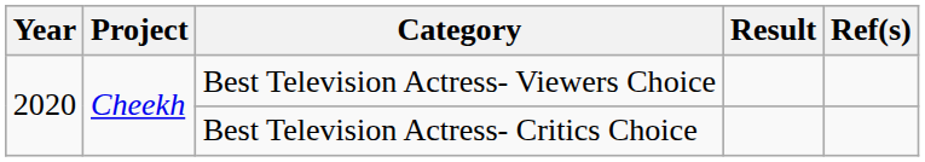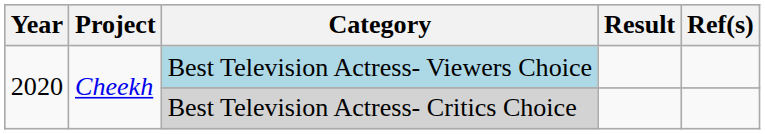Best Television Actress- Viewers Choice | Category: no background -> lightblue background
Best Television Actress- Critics Choice | Category: no background -> lightgrey background
